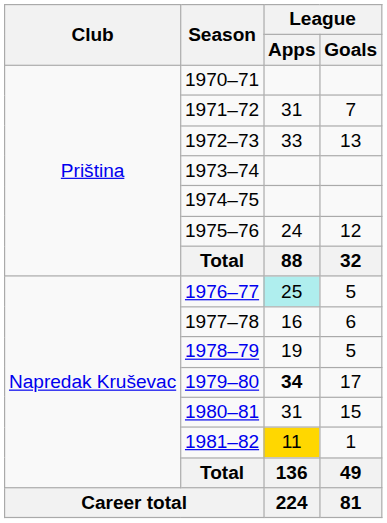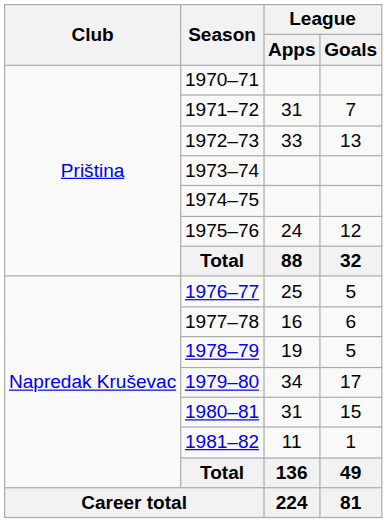1976–77 | League / Apps: paleturquoise background -> no background
1979–80 | League / Apps: bold -> normal
1981–82 | League / Apps: gold background -> no background
